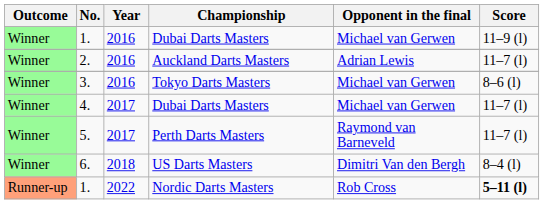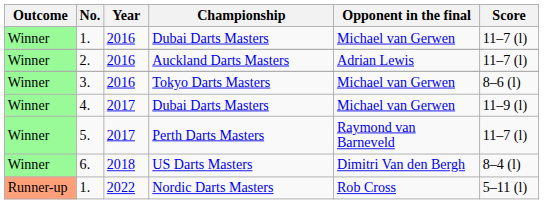1. / Dubai Darts Masters | Score: 11–9 (l) -> 11–7 (l)
4. | Score: 11–7 (l) -> 11–9 (l)
1. / Nordic Darts Masters | Score: bold -> normal
